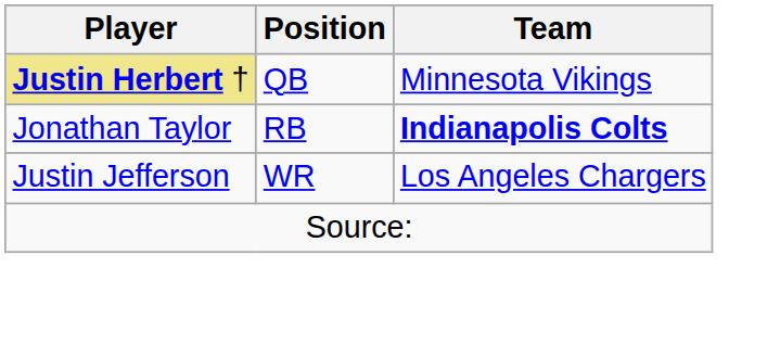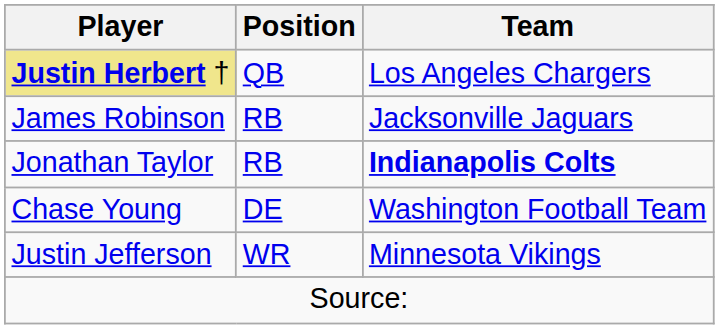Justin Herbert † | Team: Minnesota Vikings -> Los Angeles Chargers
+ row: James Robinson | RB | Jacksonville Jaguars
+ row: Chase Young | DE | Washington Football Team
Justin Jefferson | Team: Los Angeles Chargers -> Minnesota Vikings
